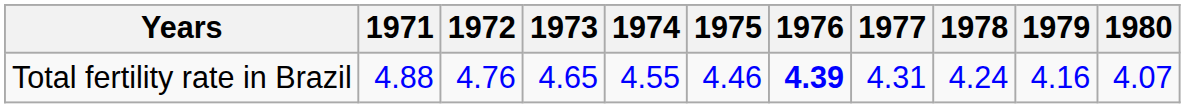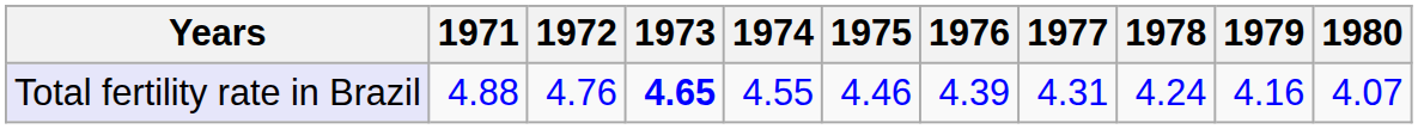row 2 | Years: no background -> lavender background
row 2 | 1973: normal -> bold
row 2 | 1976: bold -> normal
